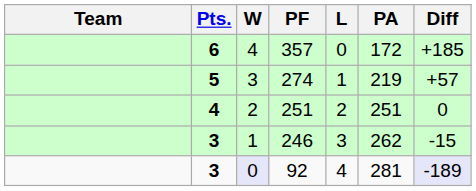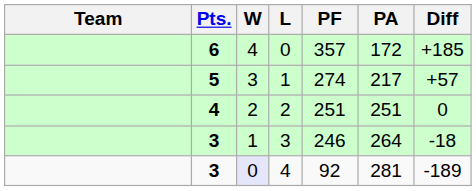columns swapped: L <-> PF
row 3 | PA: 219 -> 217
row 5 | PA: 262 -> 264
row 5 | Diff: -15 -> -18
row 6 | Diff: lavender background -> no background
